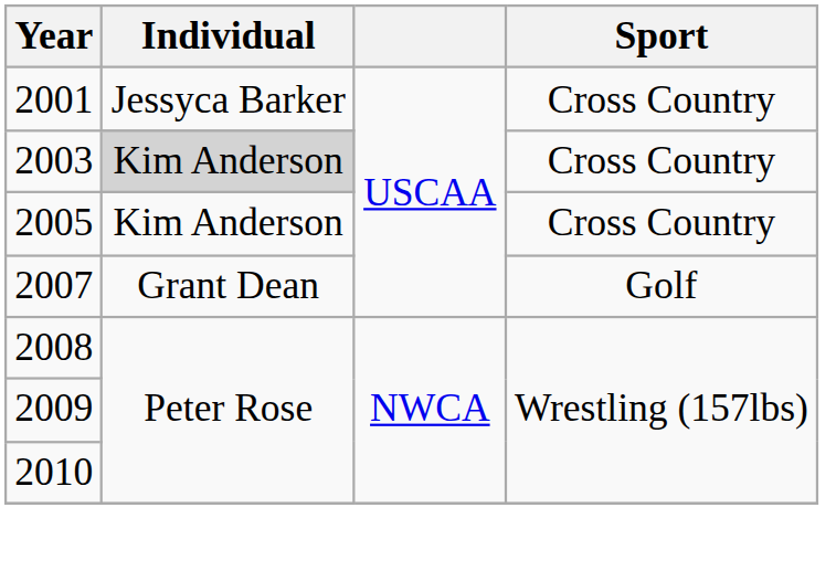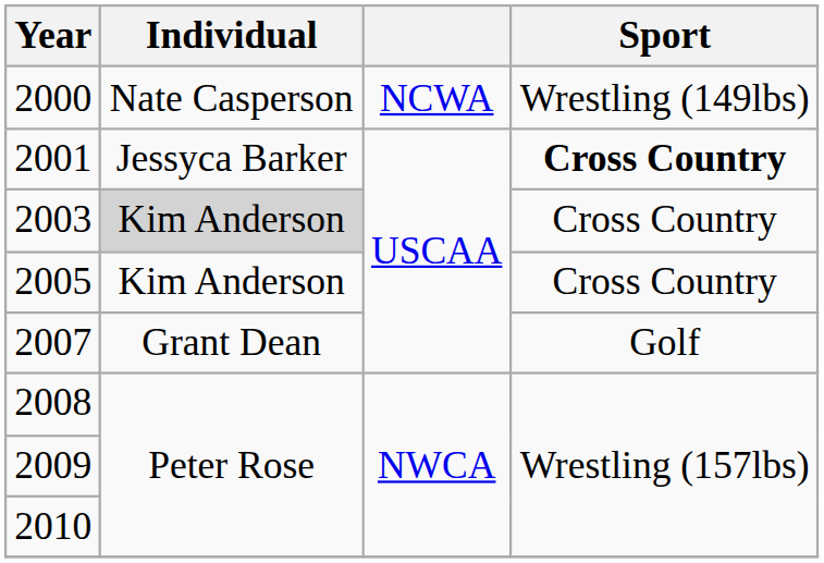+ row: 2000 | Nate Casperson | NCWA | Wrestling (149lbs)
2001 | Sport: normal -> bold
